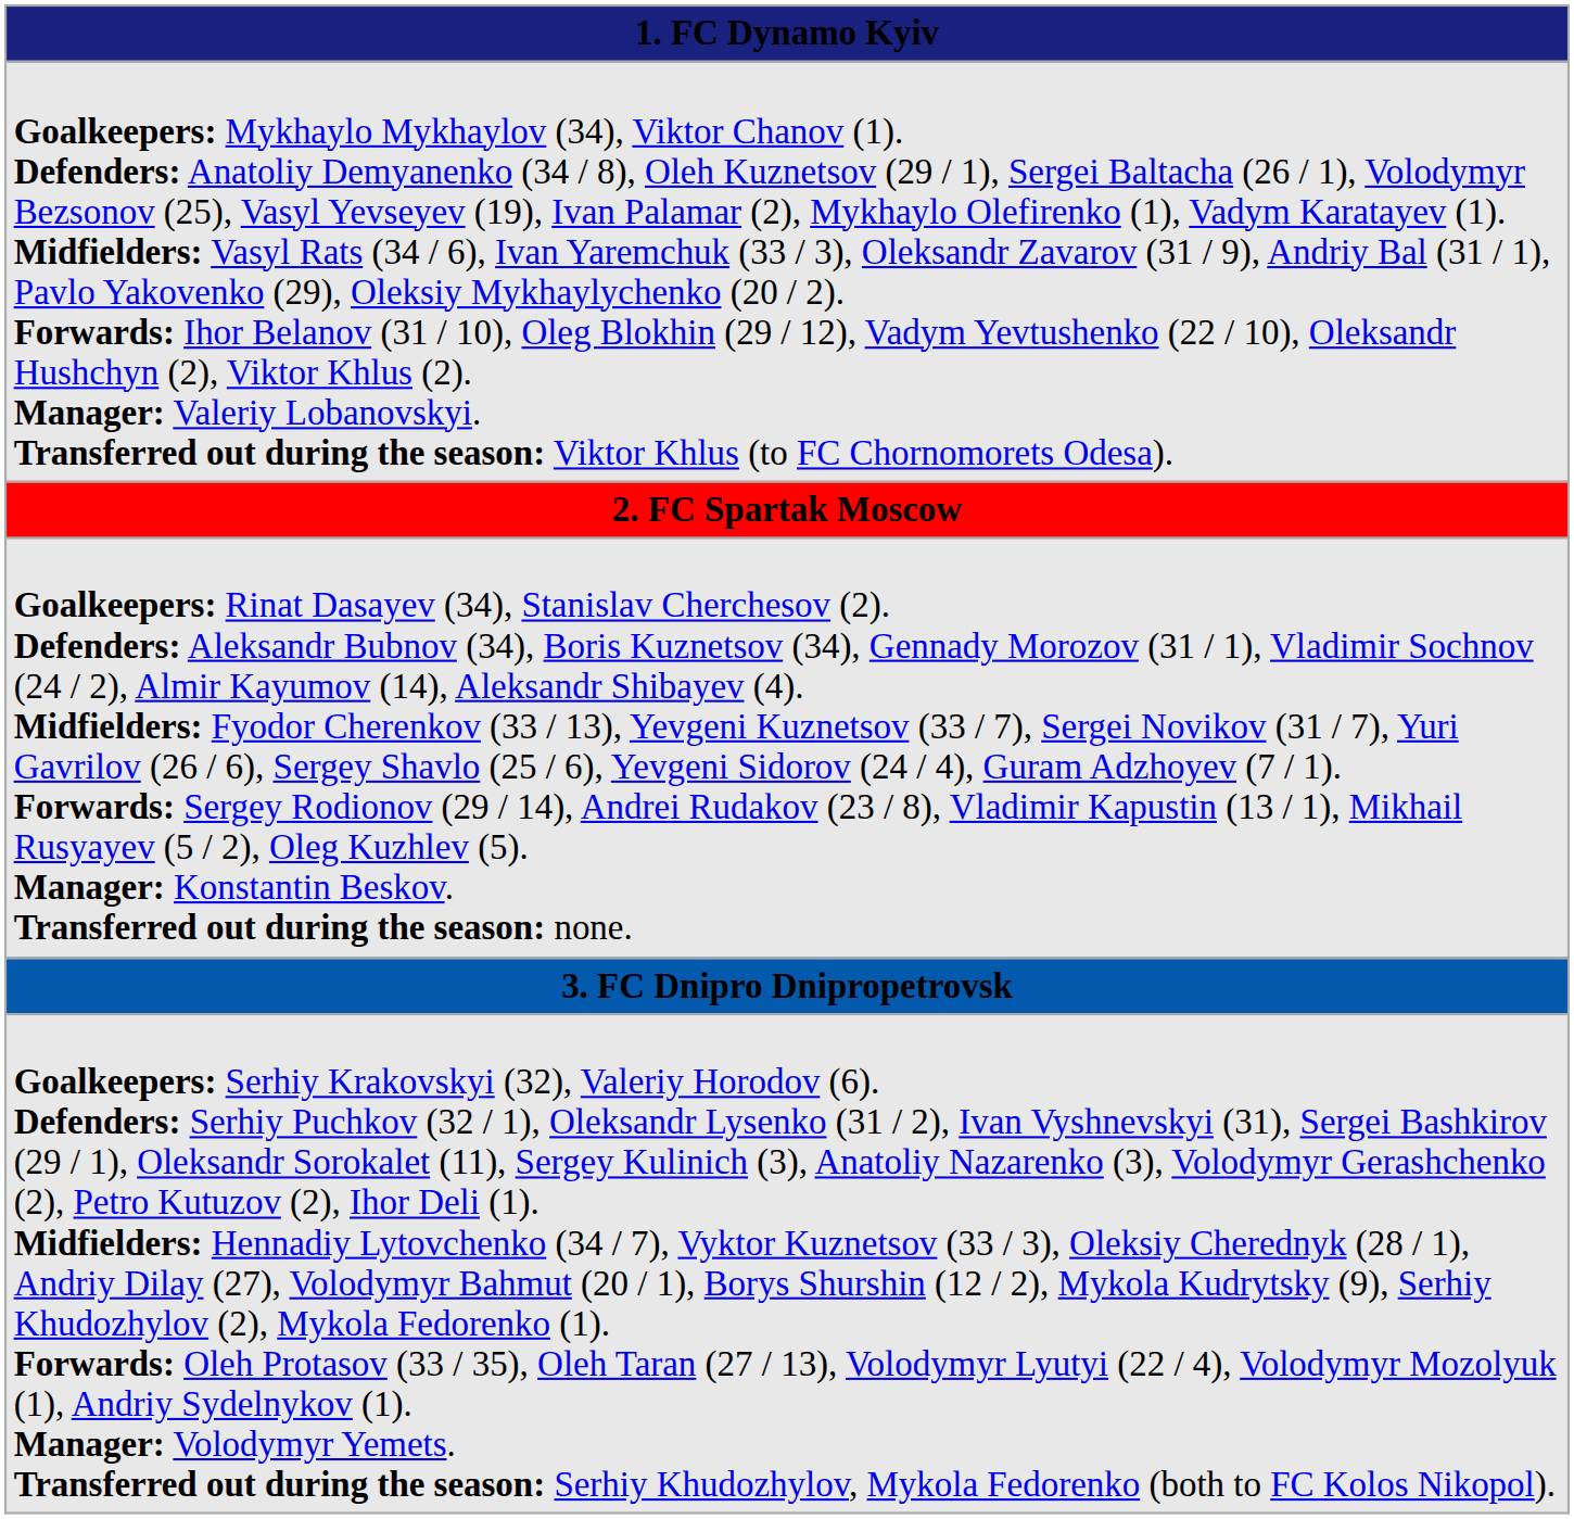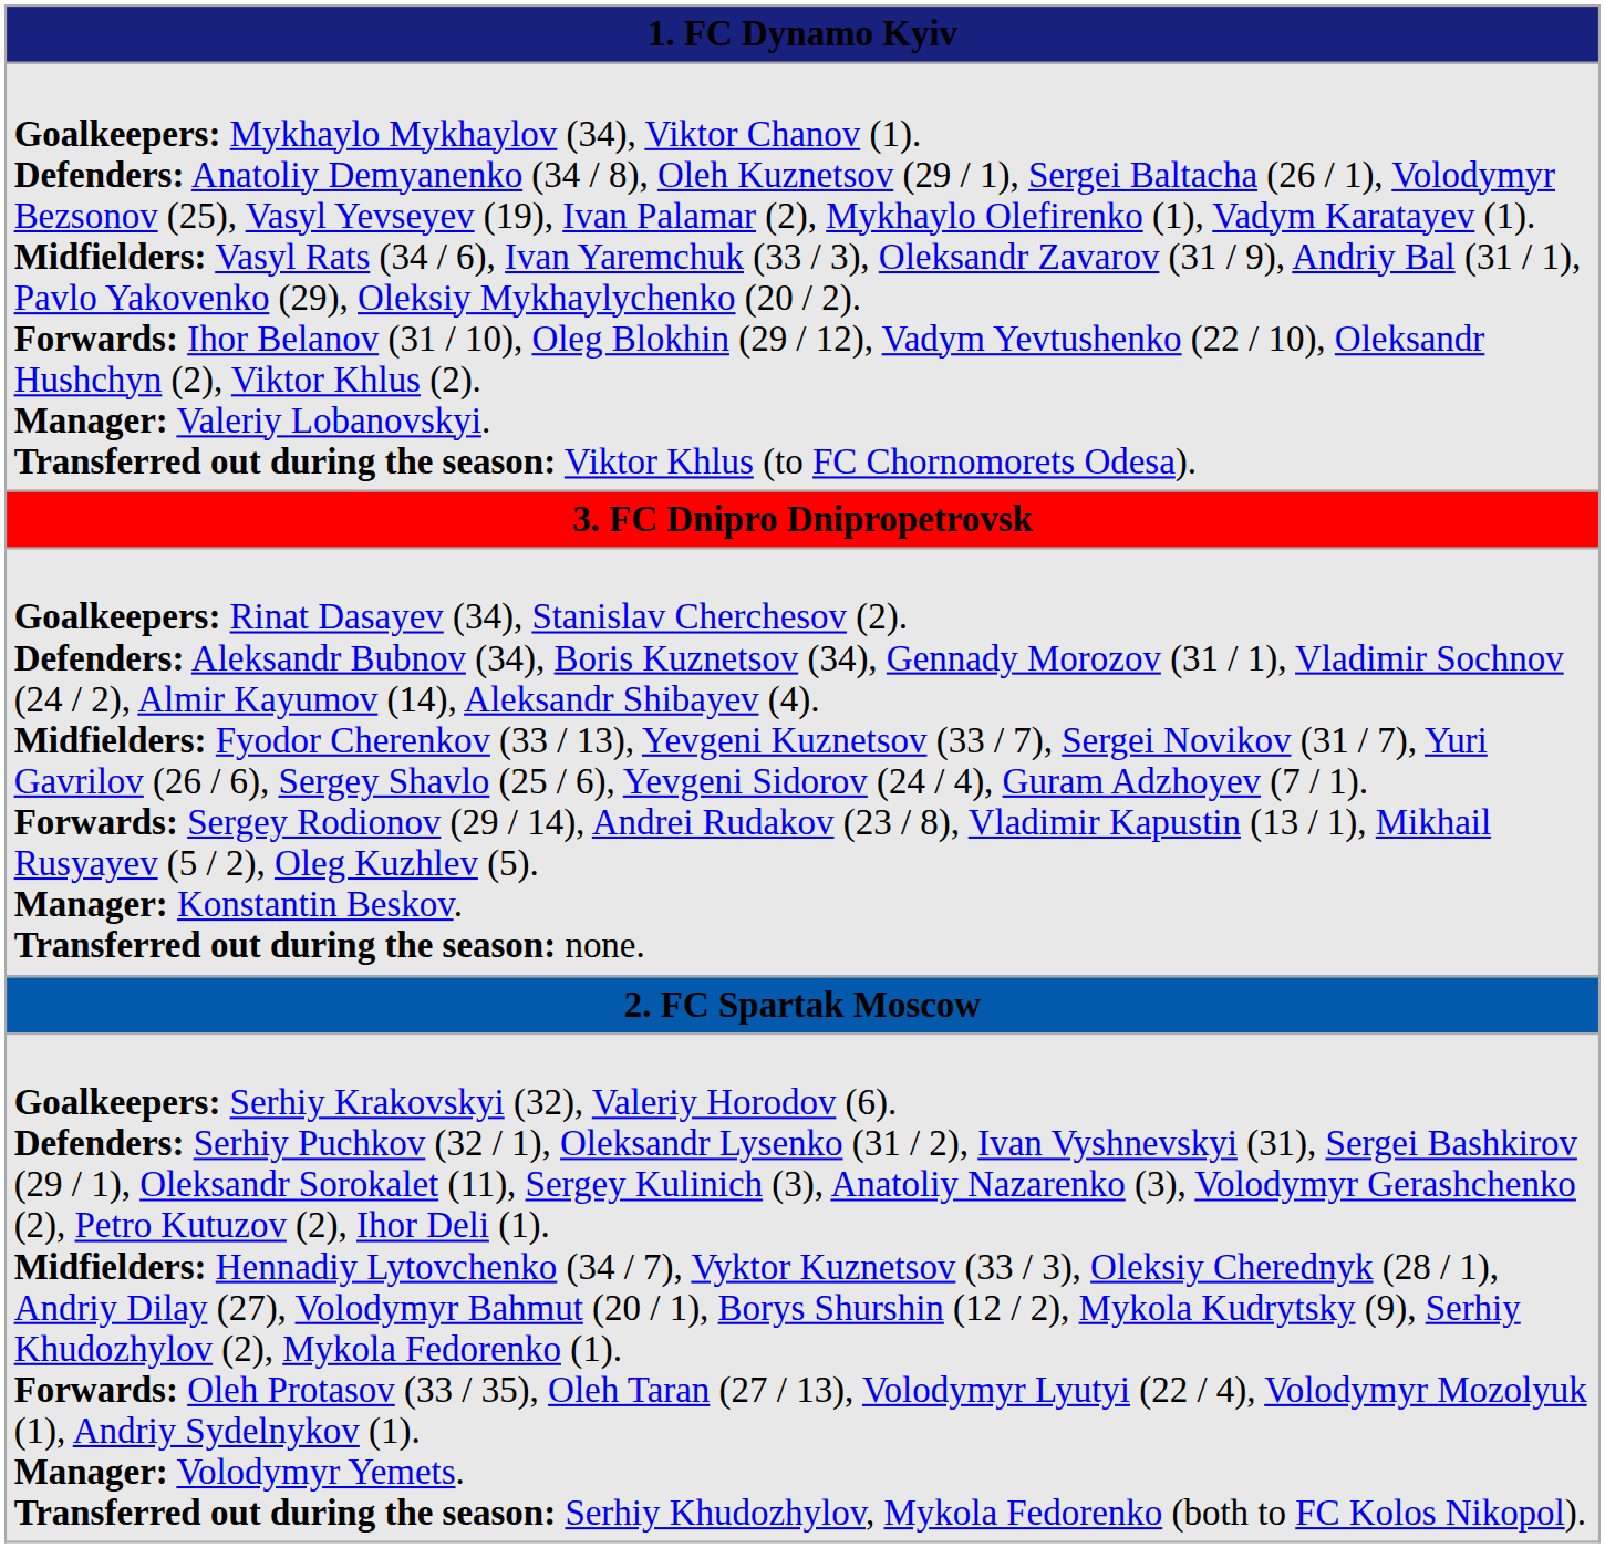row 3 | column 1: 2. FC Spartak Moscow -> 3. FC Dnipro Dnipropetrovsk
row 5 | column 1: 3. FC Dnipro Dnipropetrovsk -> 2. FC Spartak Moscow
